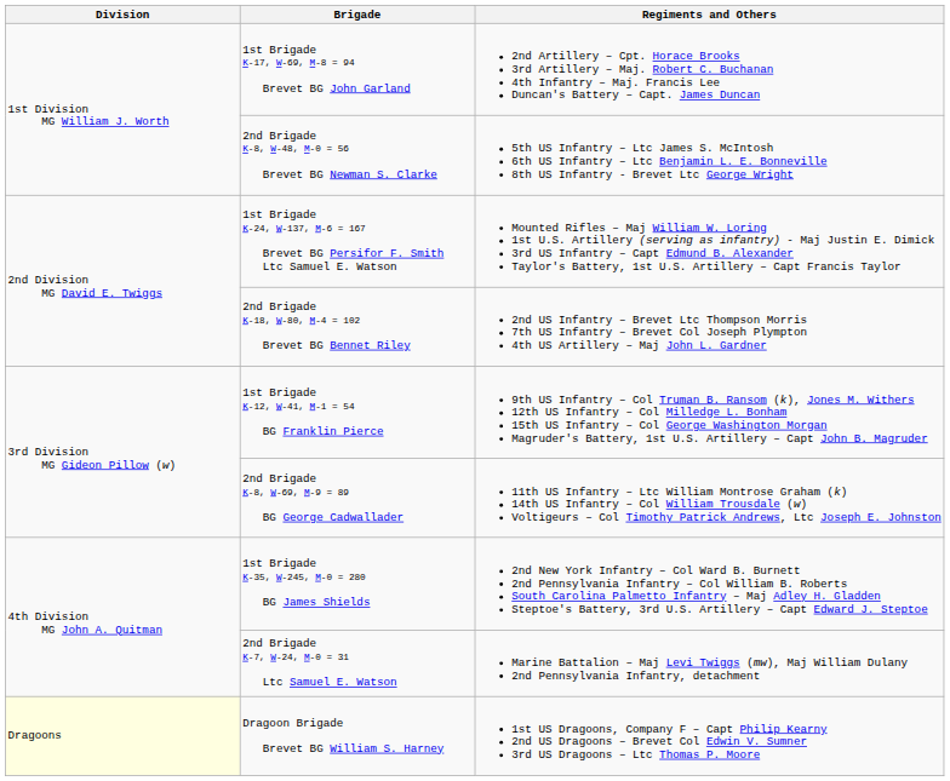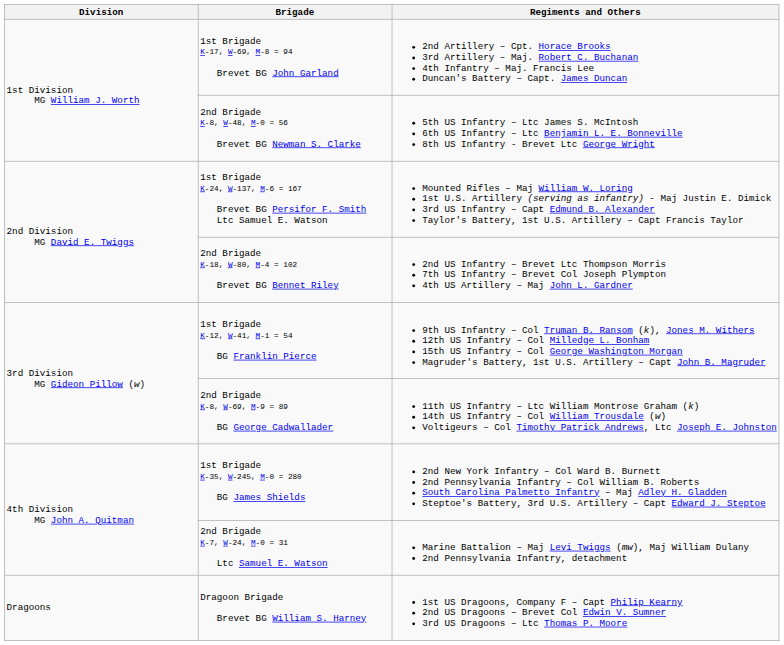Dragoon Brigade Brevet BG William S. Harney | Division: lightyellow background -> no background
